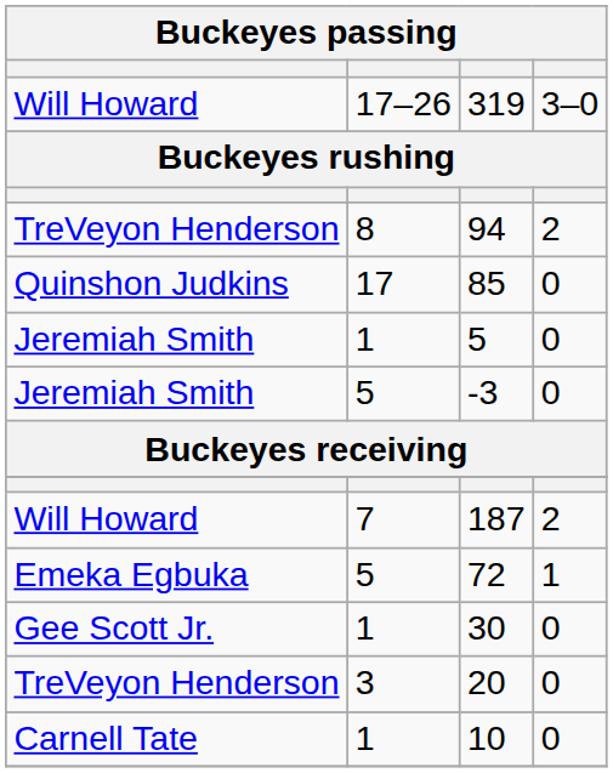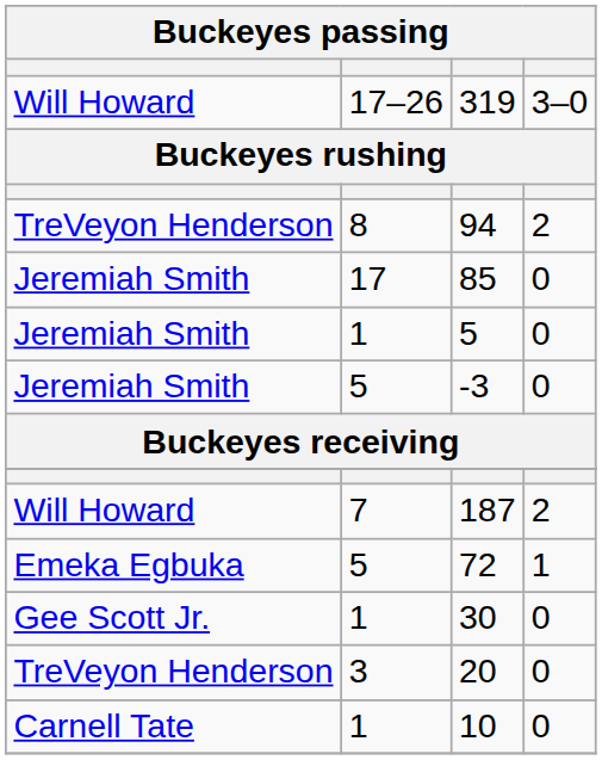85 | column 1: Quinshon Judkins -> Jeremiah Smith
